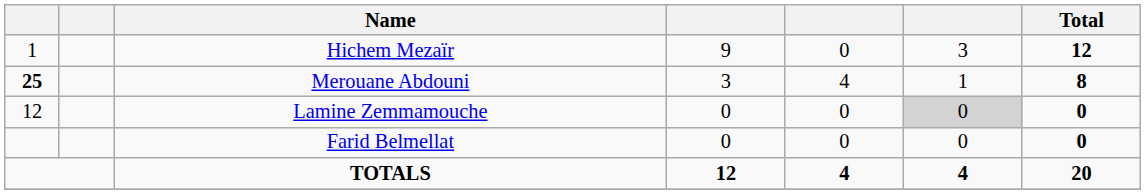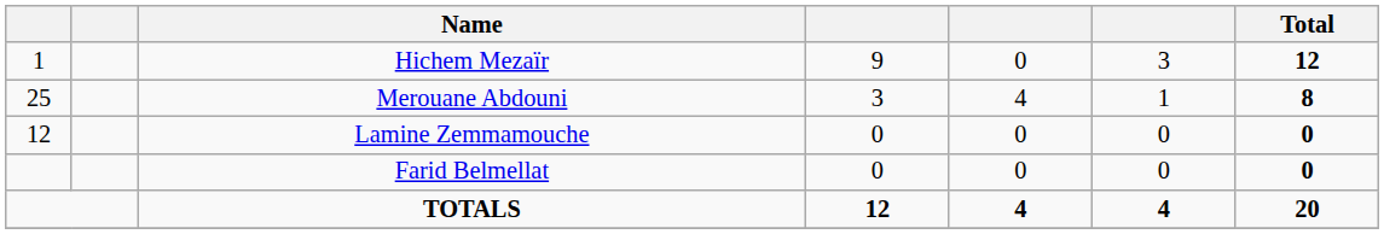Merouane Abdouni | column 1: bold -> normal
Lamine Zemmamouche | column 6: lightgrey background -> no background
